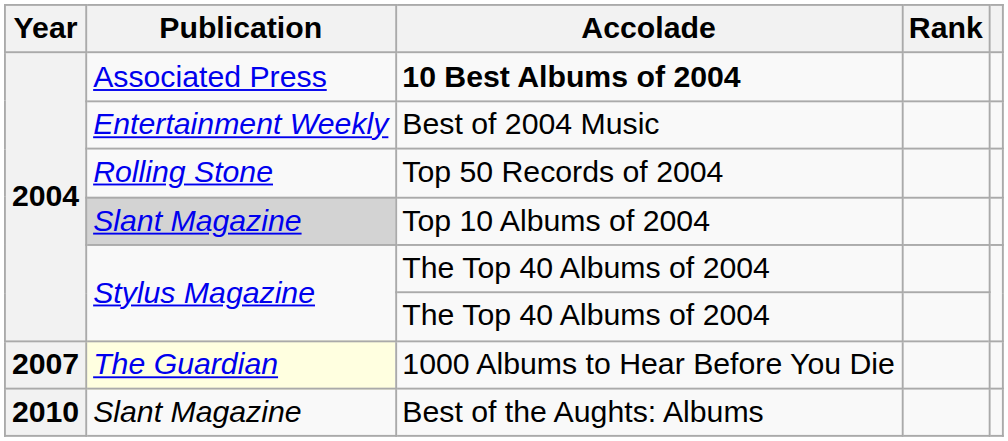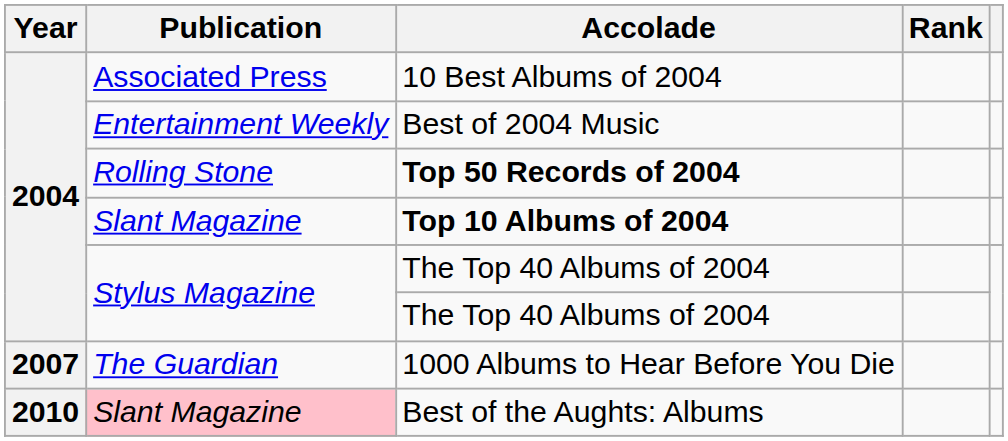10 Best Albums of 2004 | Accolade: bold -> normal
Top 50 Records of 2004 | Accolade: normal -> bold
Top 10 Albums of 2004 | Publication: lightgrey background -> no background
Top 10 Albums of 2004 | Accolade: normal -> bold
1000 Albums to Hear Before You Die | Publication: lightyellow background -> no background
Best of the Aughts: Albums | Publication: no background -> pink background
